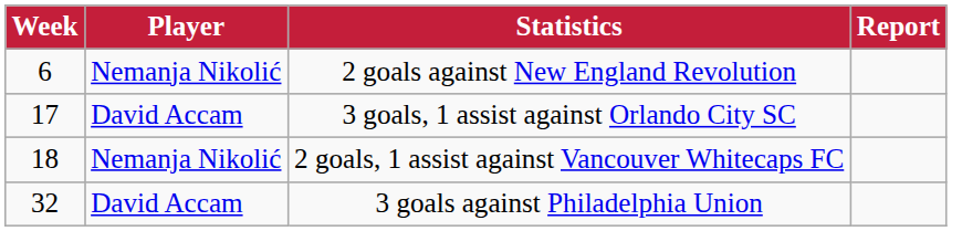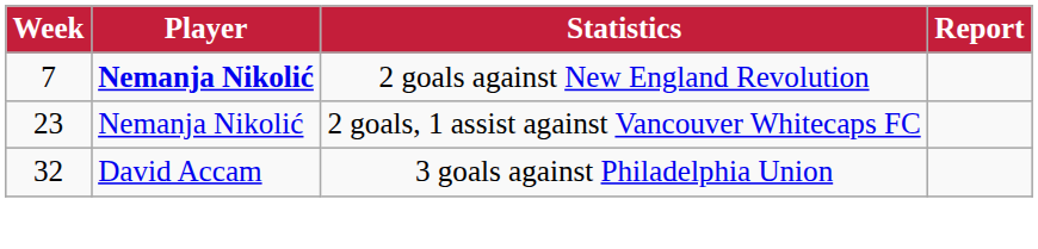2 goals against New England Revolution | Week: 6 -> 7
2 goals against New England Revolution | Player: normal -> bold
- row: 17 | David Accam | 3 goals, 1 assist against Orlando City SC
2 goals, 1 assist against Vancouver Whitecaps FC | Week: 18 -> 23
